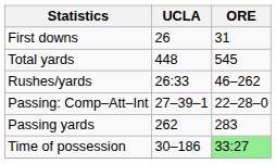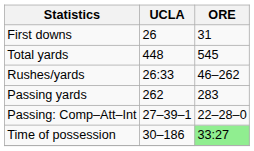rows swapped: Passing yards <-> Passing: Comp–Att–Int
